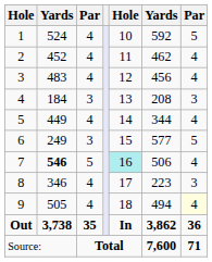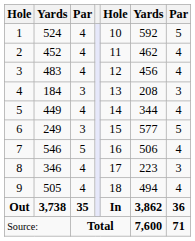7 | column 2: bold -> normal
7 | column 5: paleturquoise background -> no background
9 | column 7: lightyellow background -> no background
